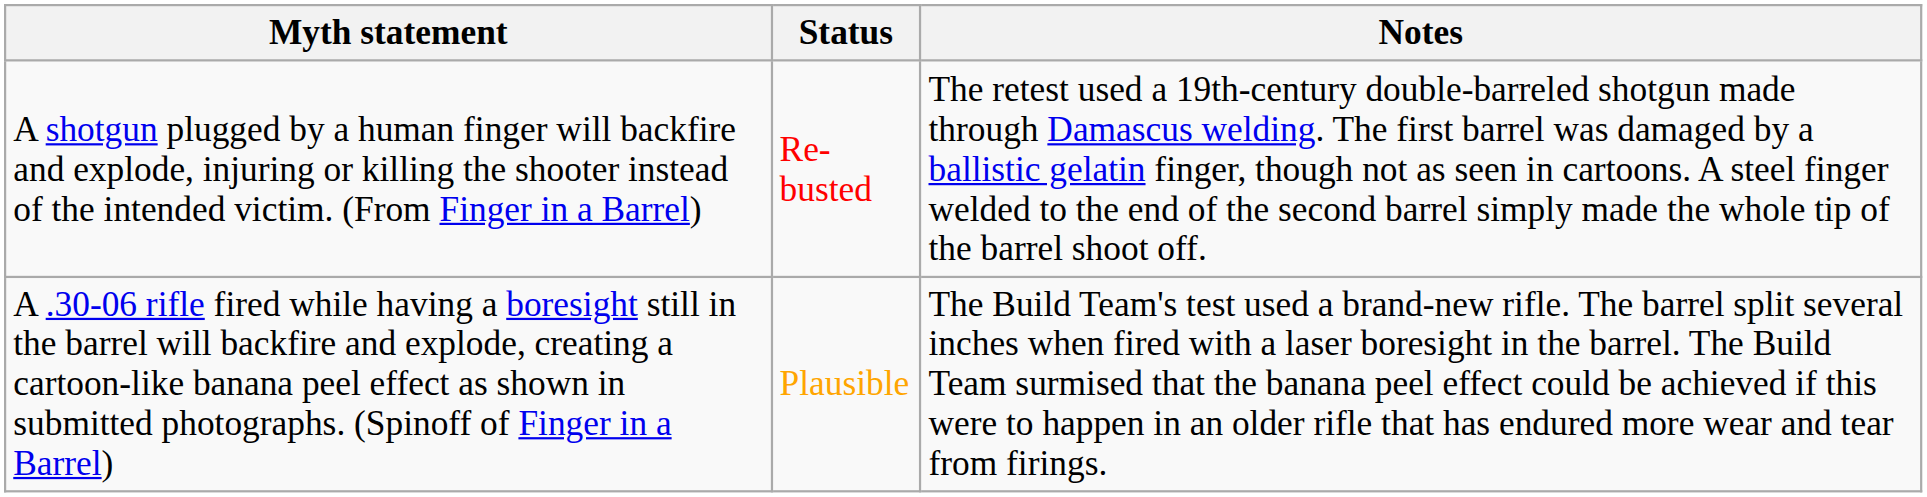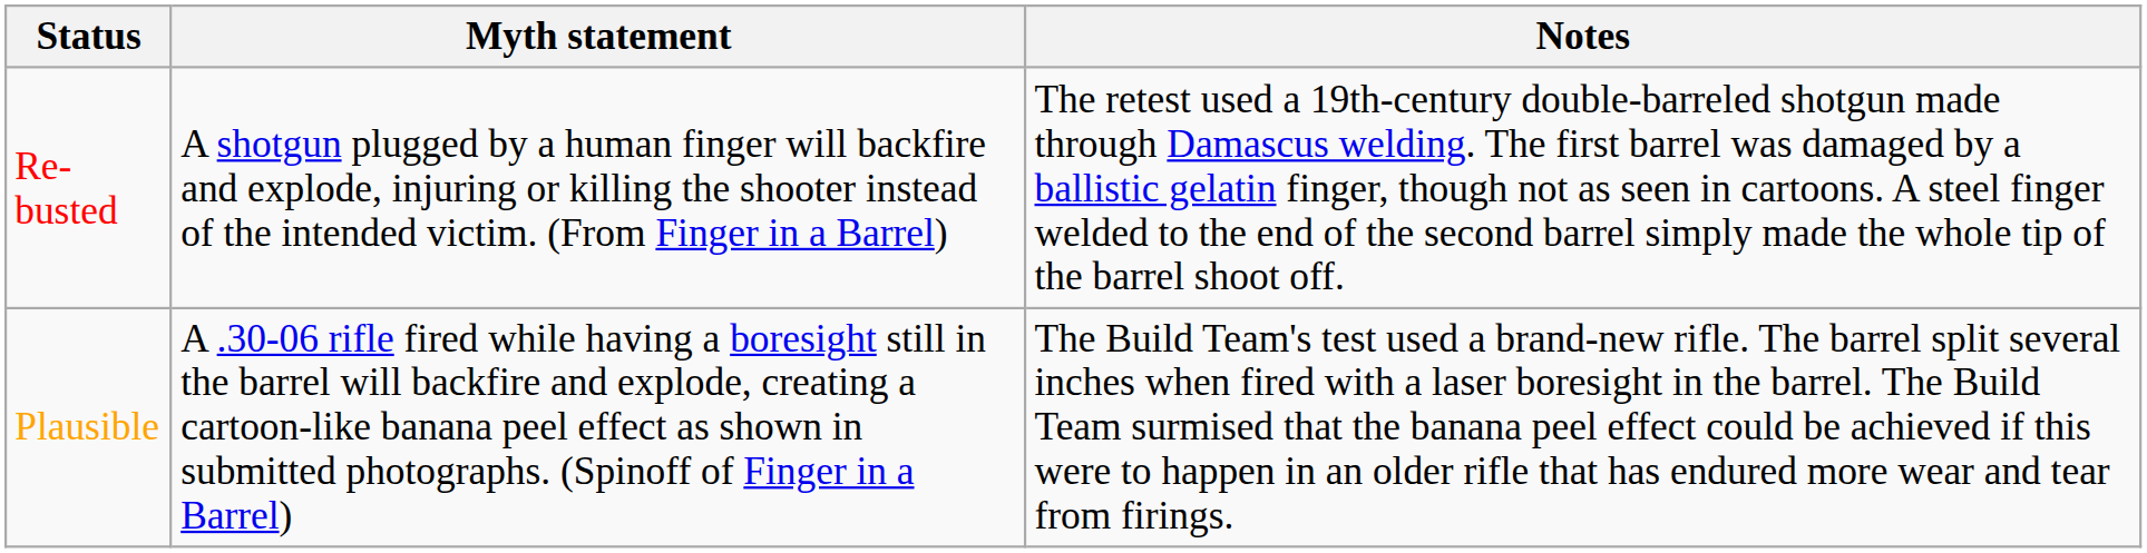columns swapped: Myth statement <-> Status
